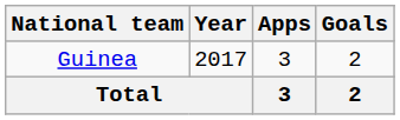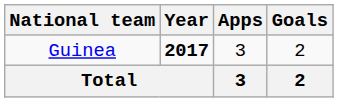Guinea | Year: normal -> bold
